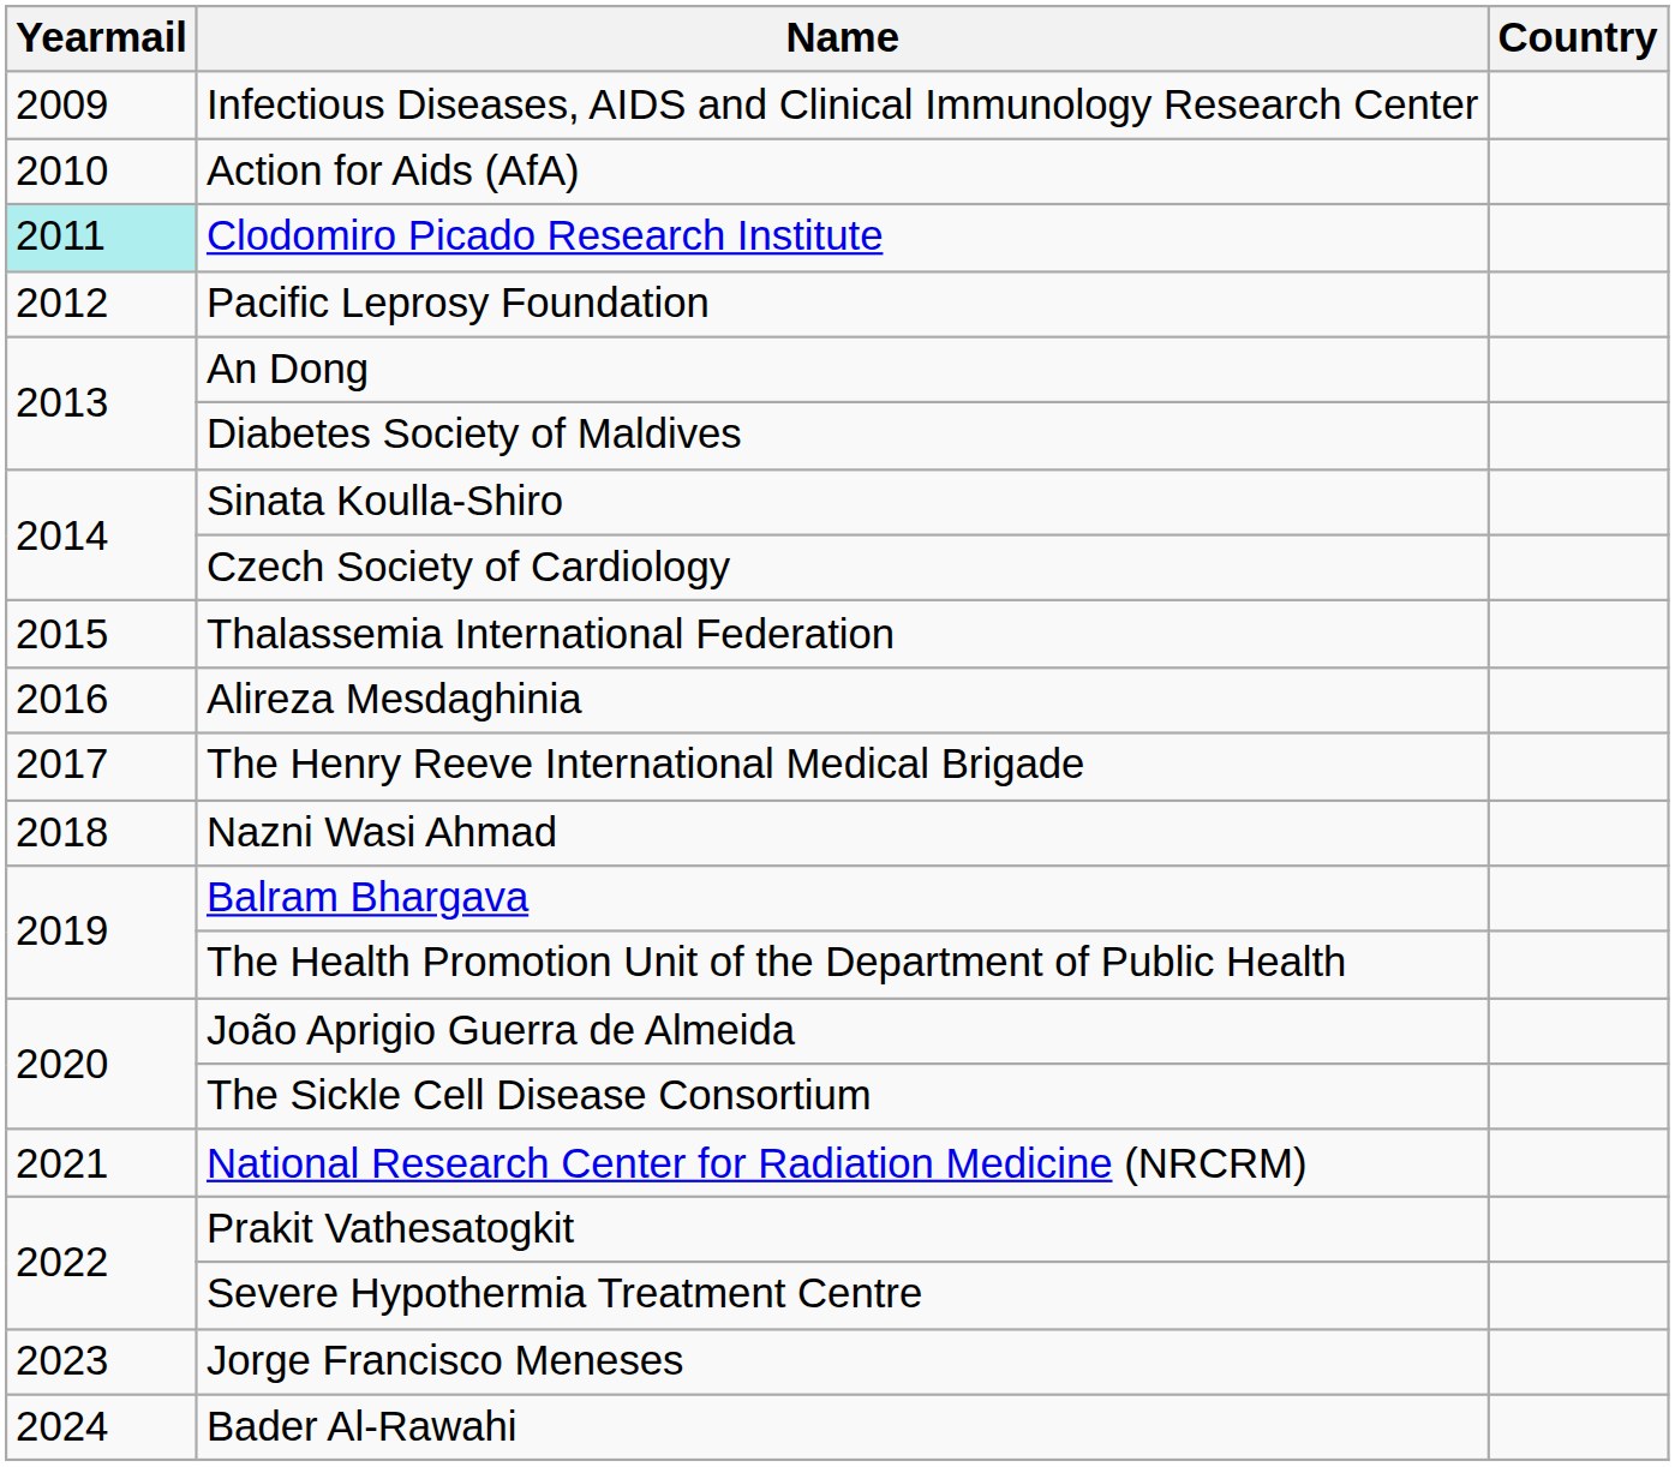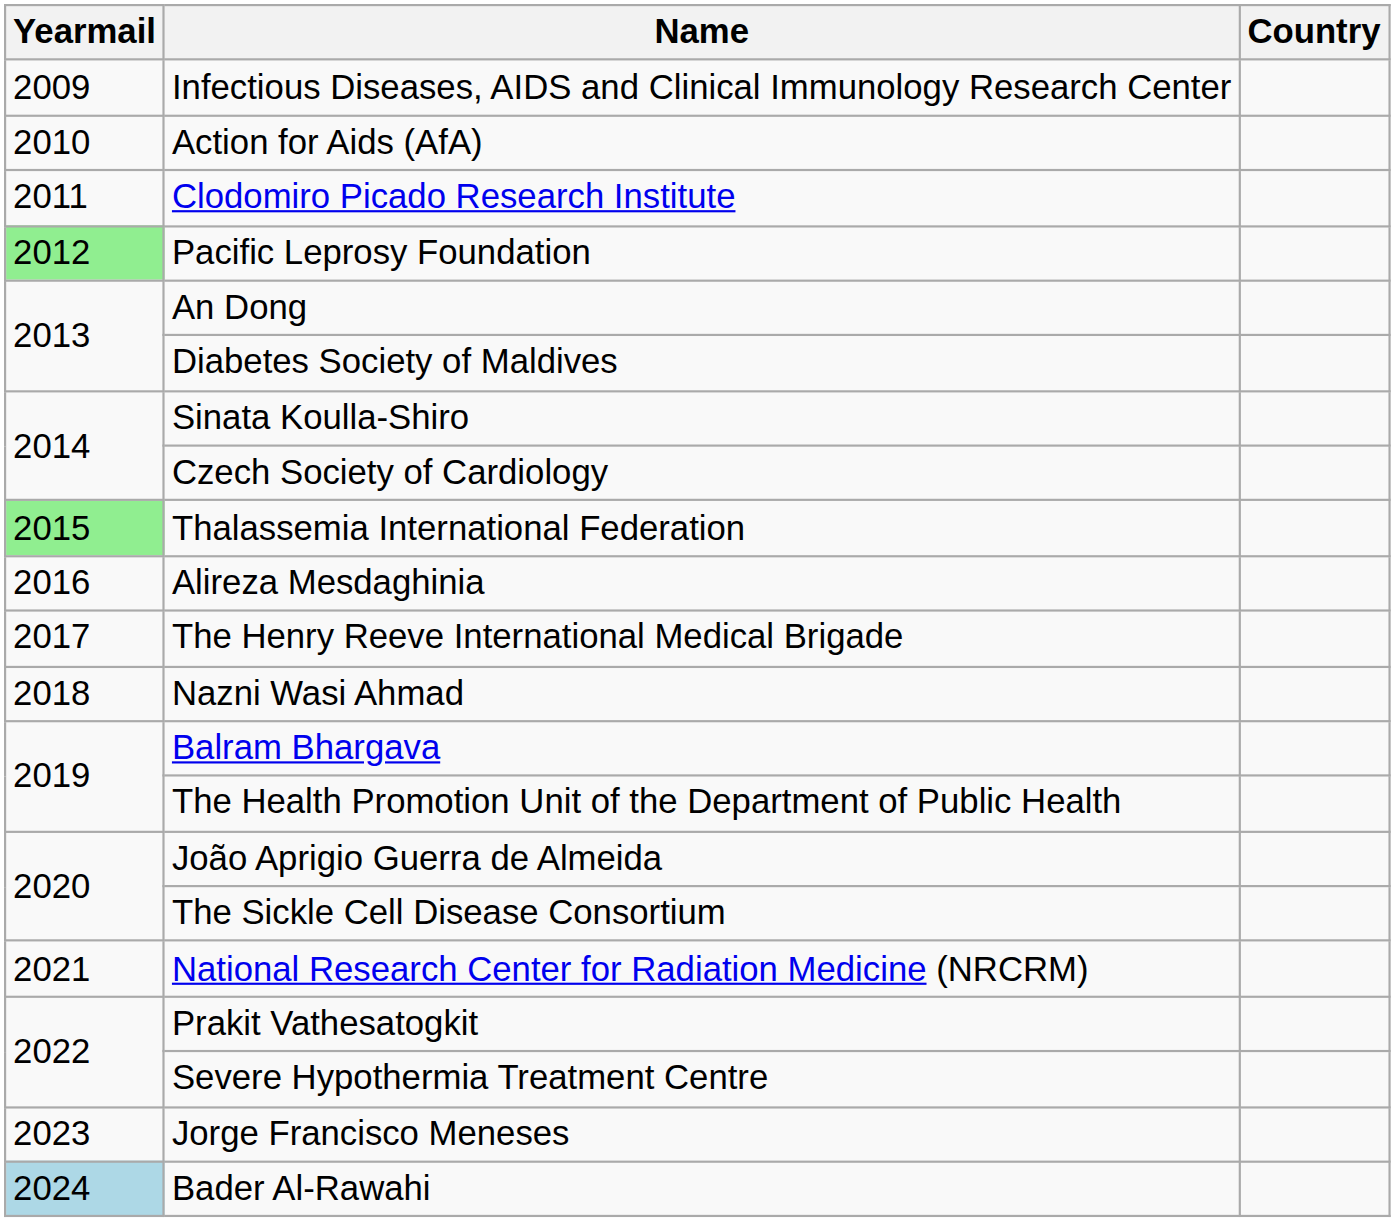Clodomiro Picado Research Institute | Yearmail: paleturquoise background -> no background
Pacific Leprosy Foundation | Yearmail: no background -> lightgreen background
Thalassemia International Federation | Yearmail: no background -> lightgreen background
Bader Al-Rawahi | Yearmail: no background -> lightblue background
